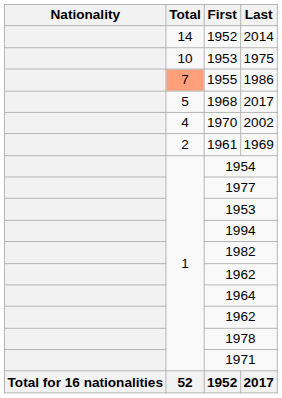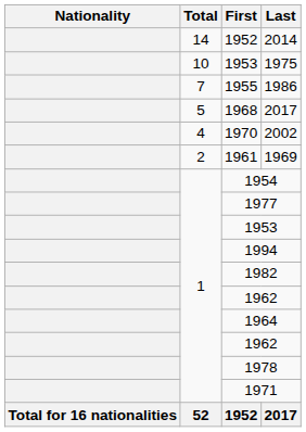1986 | Total: lightsalmon background -> no background
